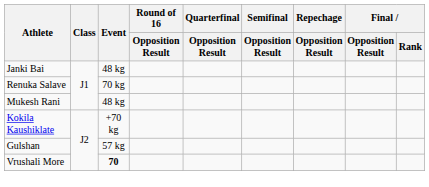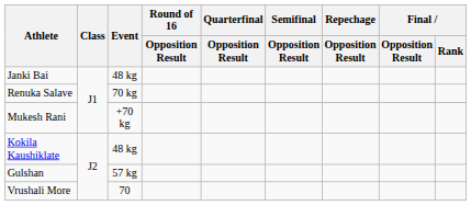Mukesh Rani | Event: 48 kg -> +70 kg
Kokila Kaushiklate | Event: +70 kg -> 48 kg
Vrushali More | Event: bold -> normal
